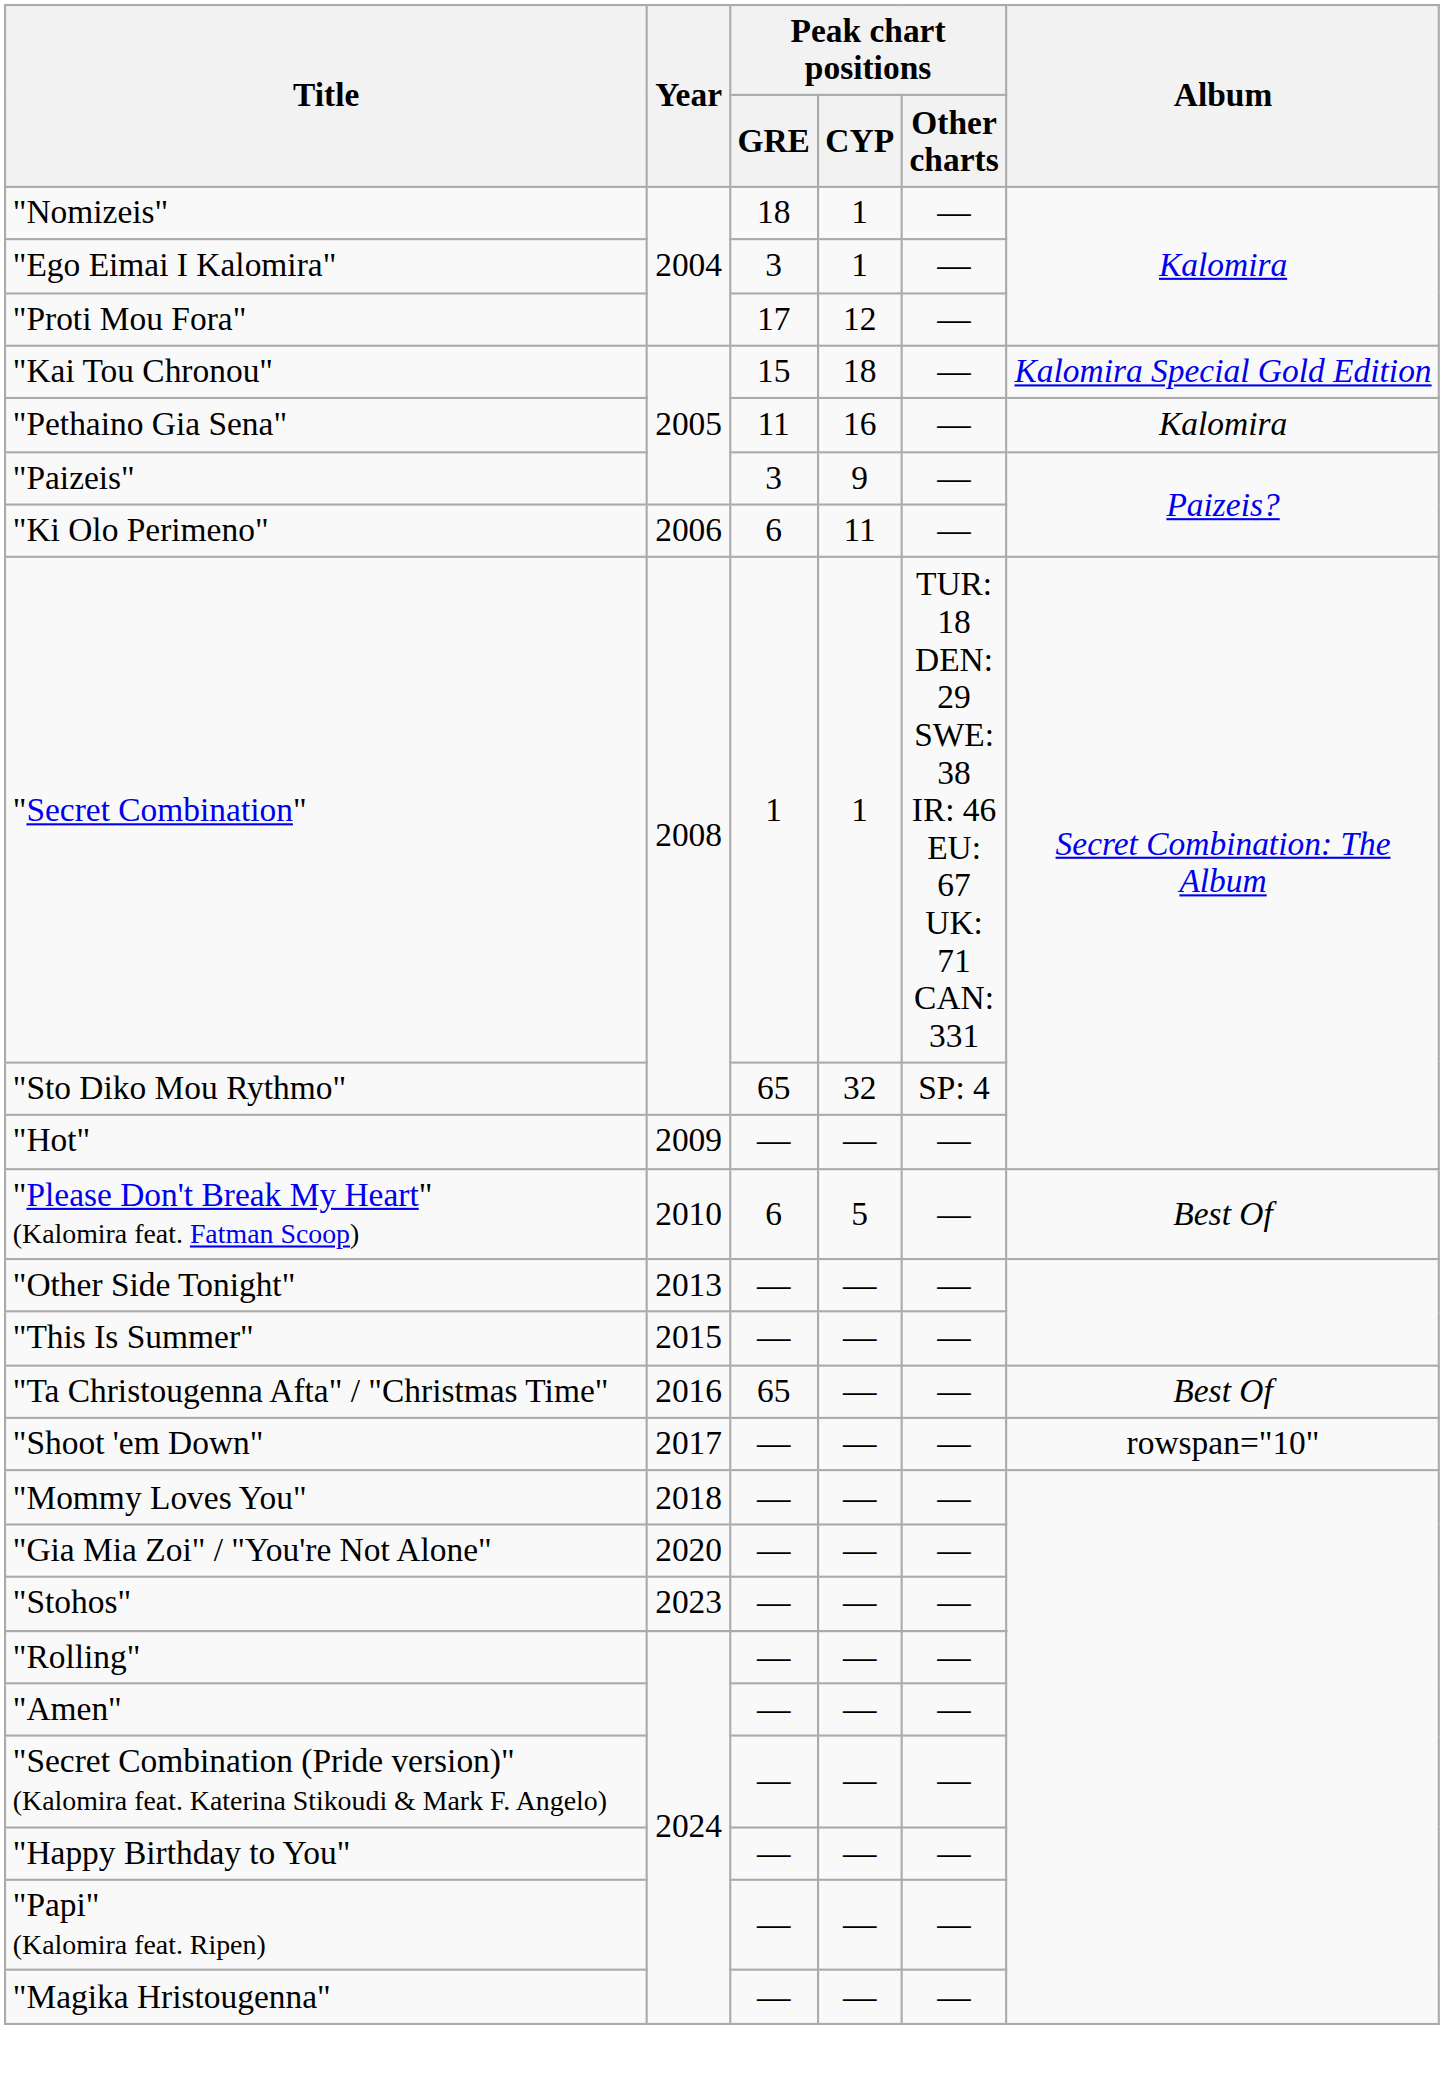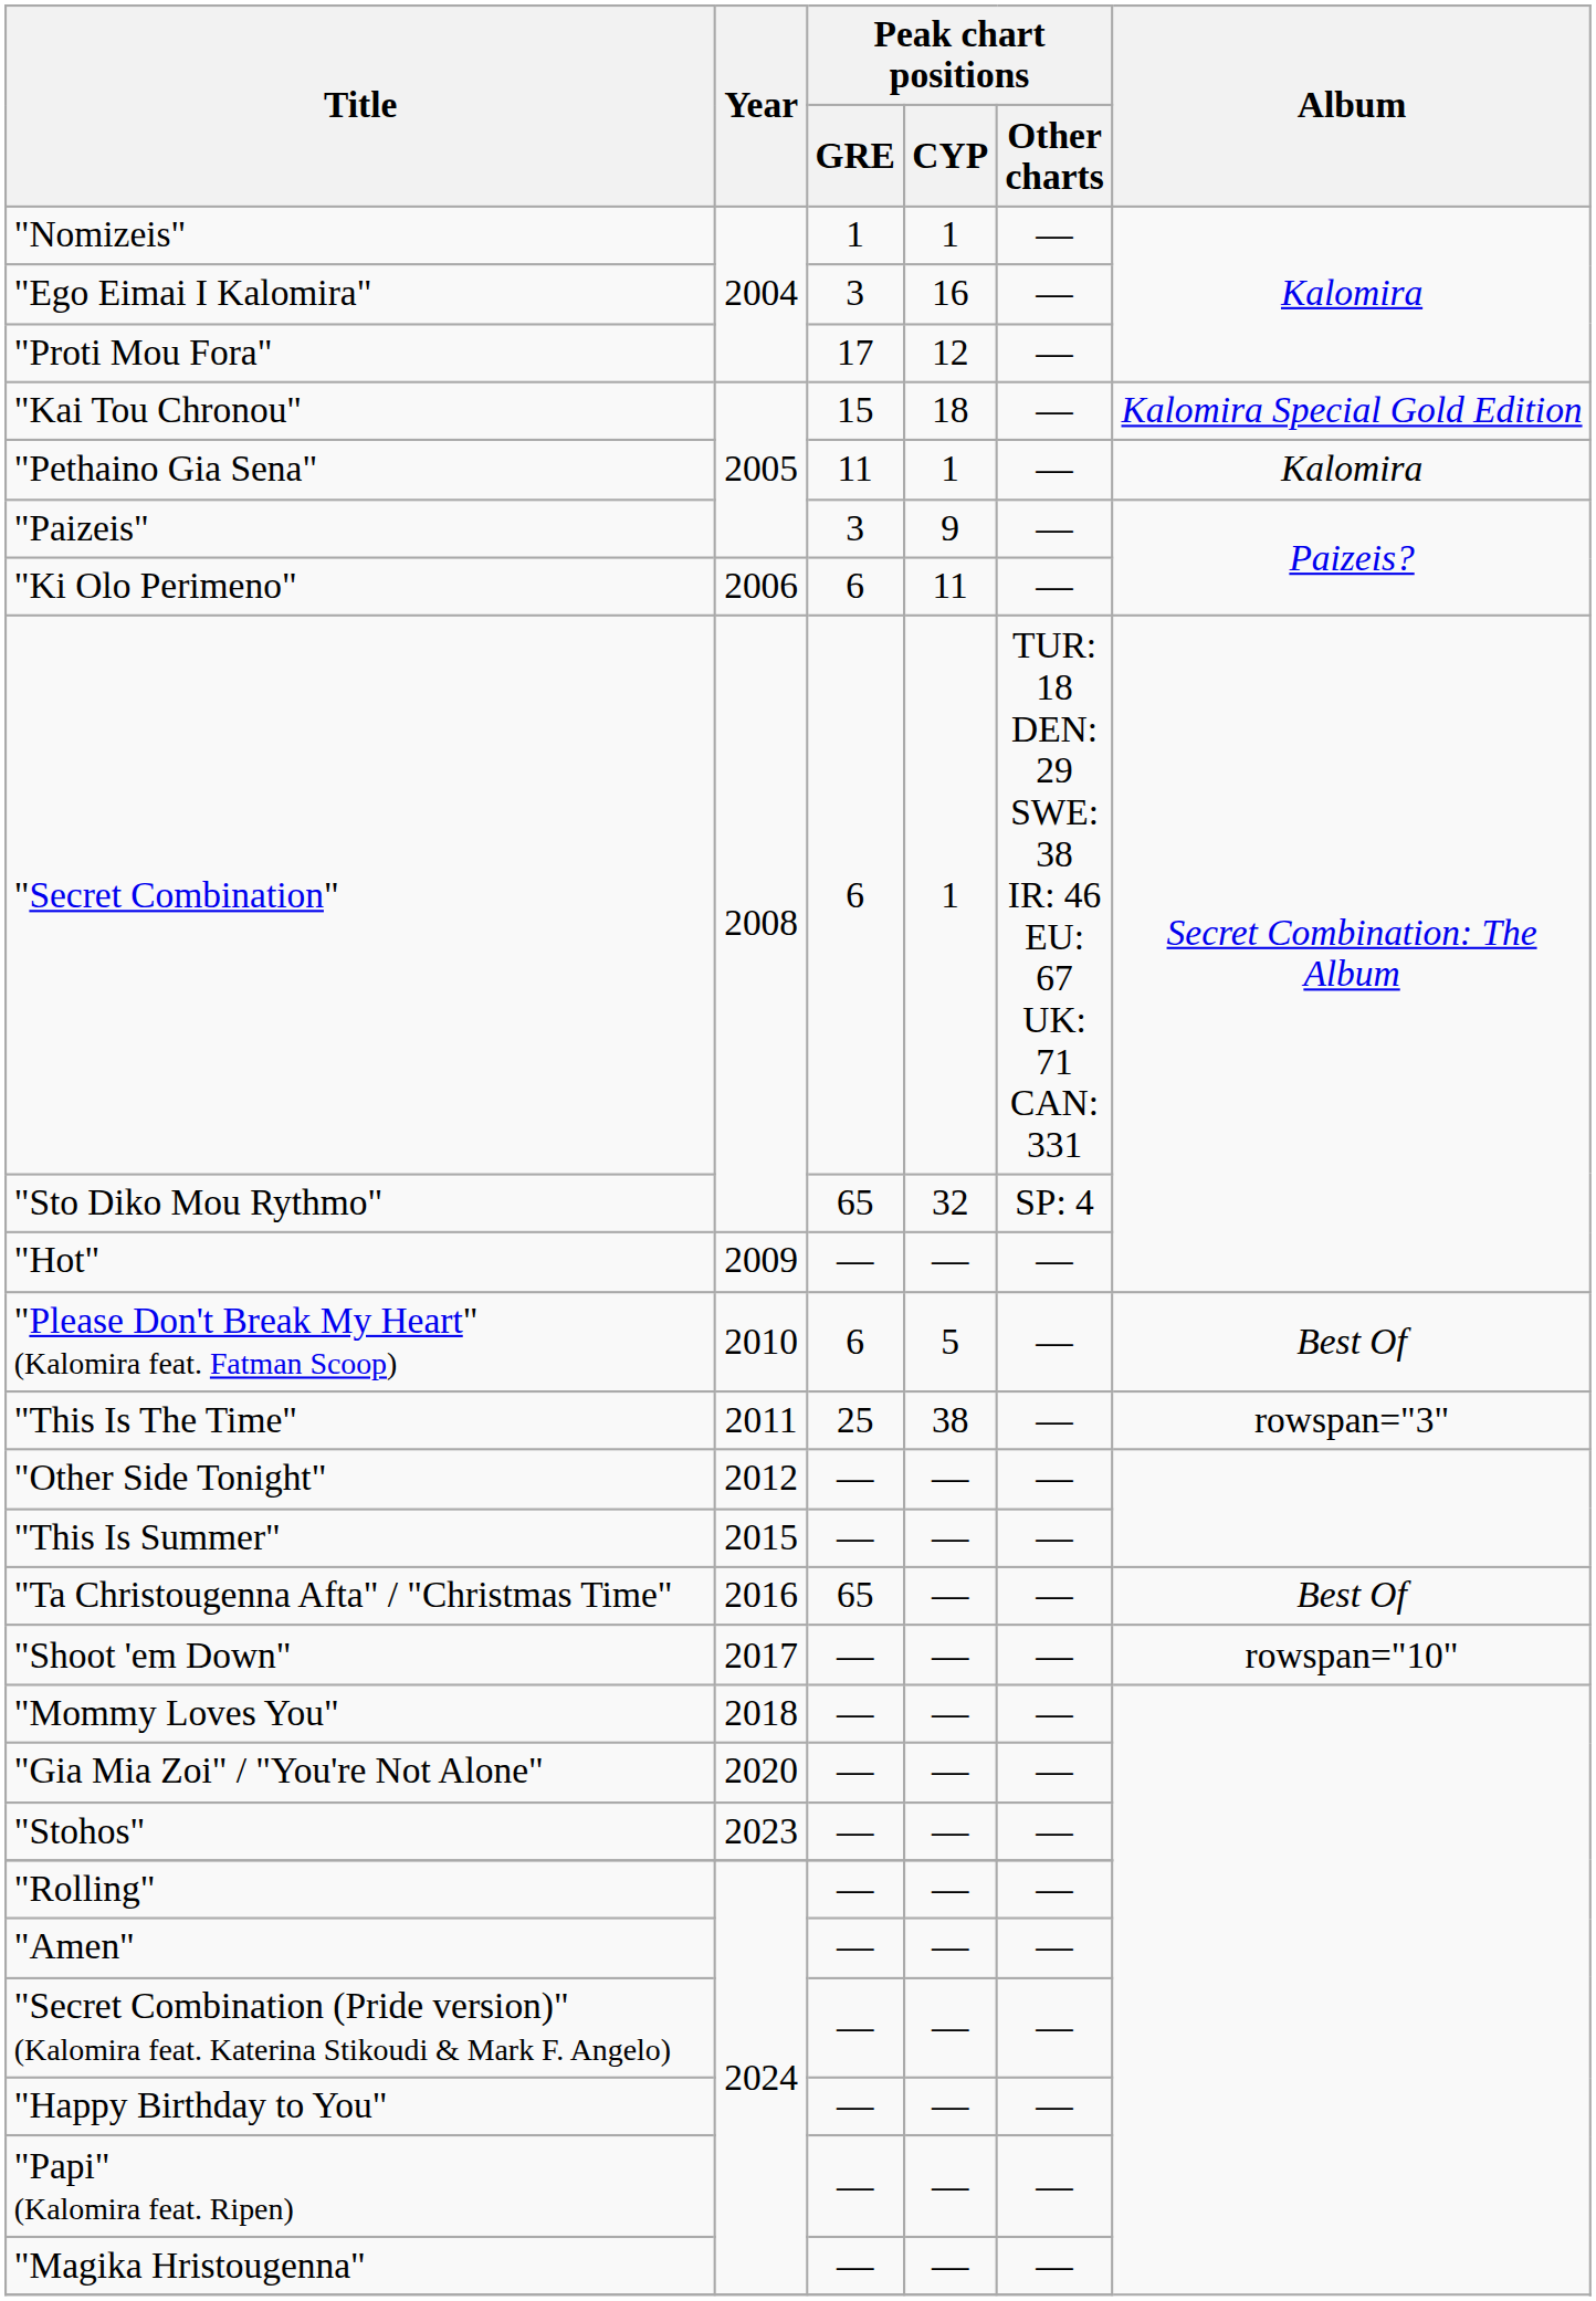"Nomizeis" | Peak chart positions / GRE: 18 -> 1
"Ego Eimai I Kalomira" | Peak chart positions / CYP: 1 -> 16
"Pethaino Gia Sena" | Peak chart positions / CYP: 16 -> 1
"Secret Combination" | Peak chart positions / GRE: 1 -> 6
+ row: "This Is The Time" | 2011 | 25 | 38 | — | rowspan="3"
"Other Side Tonight" | Year: 2013 -> 2012
